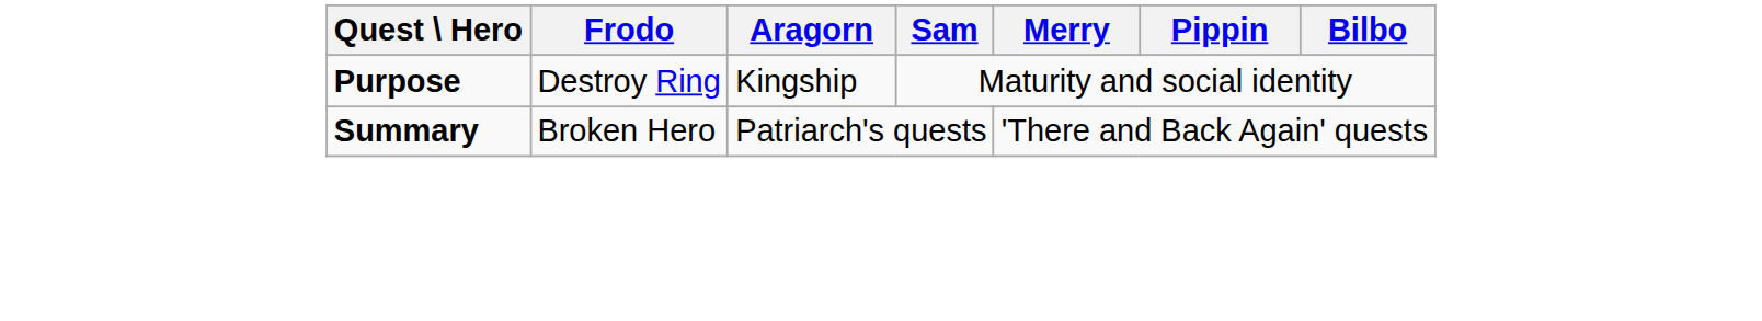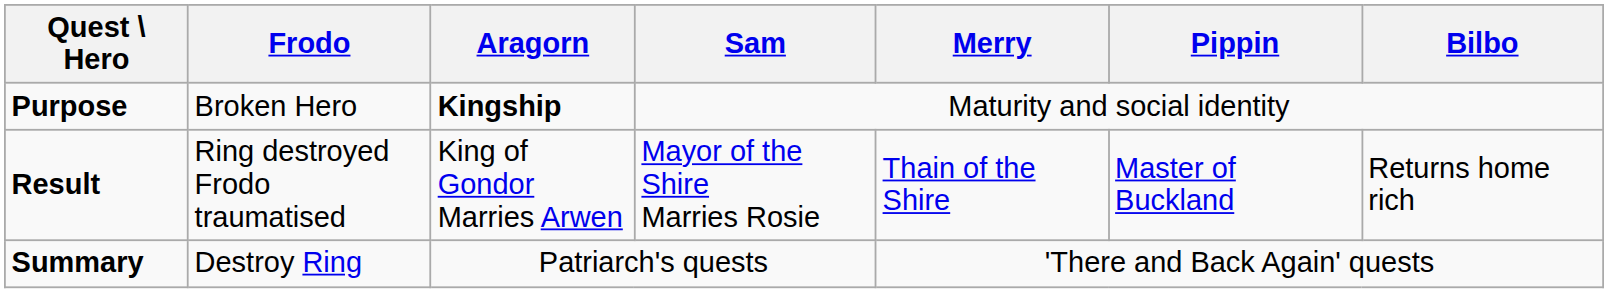Purpose | Frodo: Destroy Ring -> Broken Hero
Purpose | Aragorn: normal -> bold
+ row: Result | Ring destroyed Frodo traumatised | King of Gondor Marries Arwen | Mayor of the Shire Marries Rosie | Thain of the Shire | Master of Buckland | Returns home rich
Summary | Frodo: Broken Hero -> Destroy Ring
